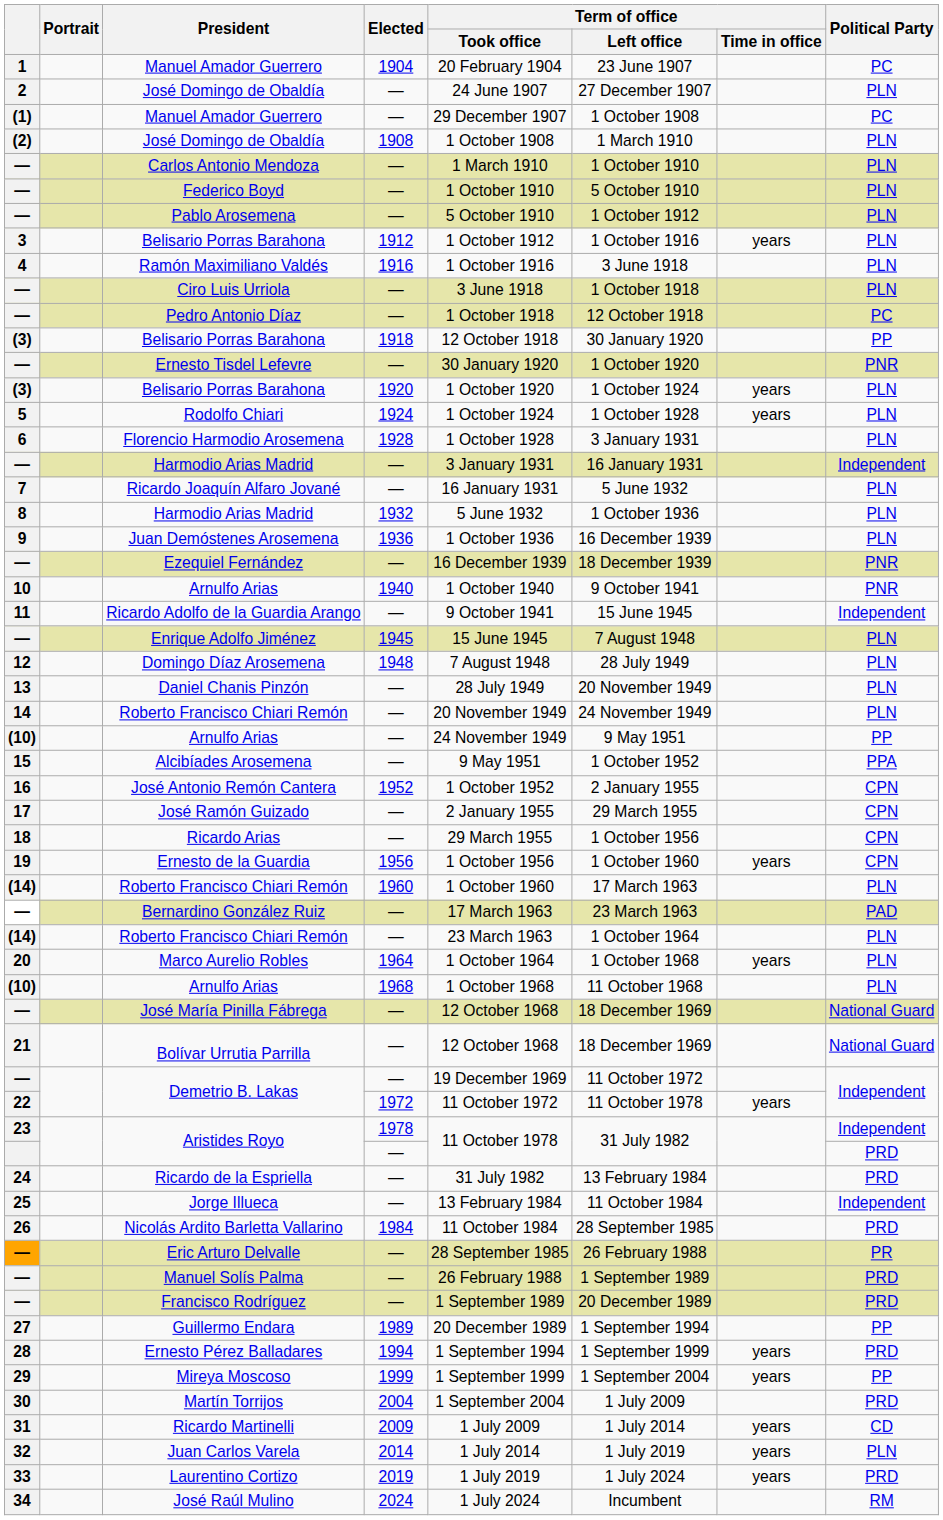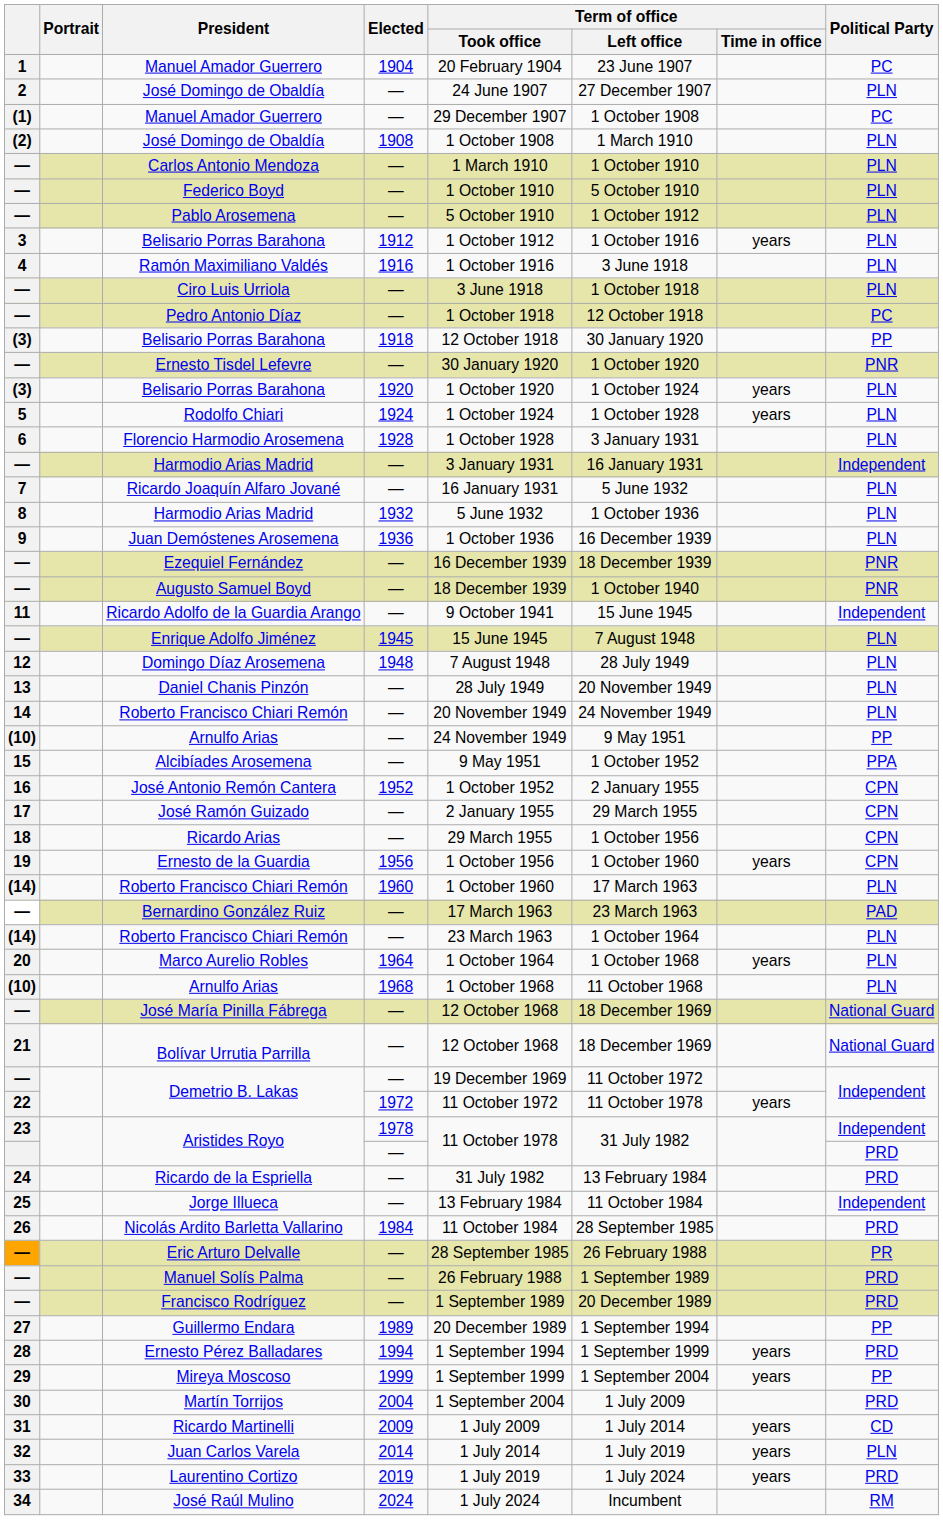+ row: — | Augusto Samuel Boyd | — | 18 December 1939 | 1 October 1940 | PNR
- row: 10 | Arnulfo Arias | 1940 | 1 October 1940 | 9 October 1941 | PNR
